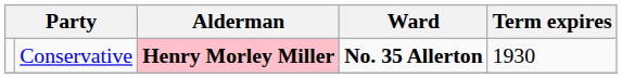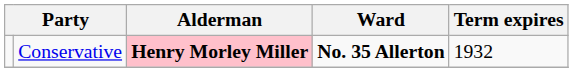Conservative | Term expires: 1930 -> 1932
